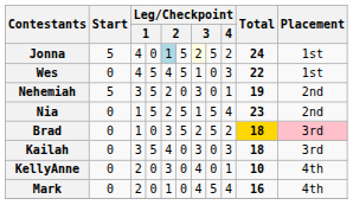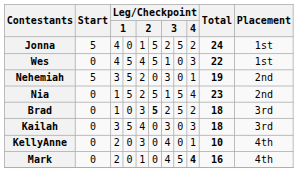Jonna | column 5: lightblue background -> no background
Jonna | column 7: lightyellow background -> no background
Brad | column 6: normal -> bold
Brad | Total: gold background -> no background
Brad | Placement: pink background -> no background
Mark | Leg/Checkpoint / 4: normal -> bold
